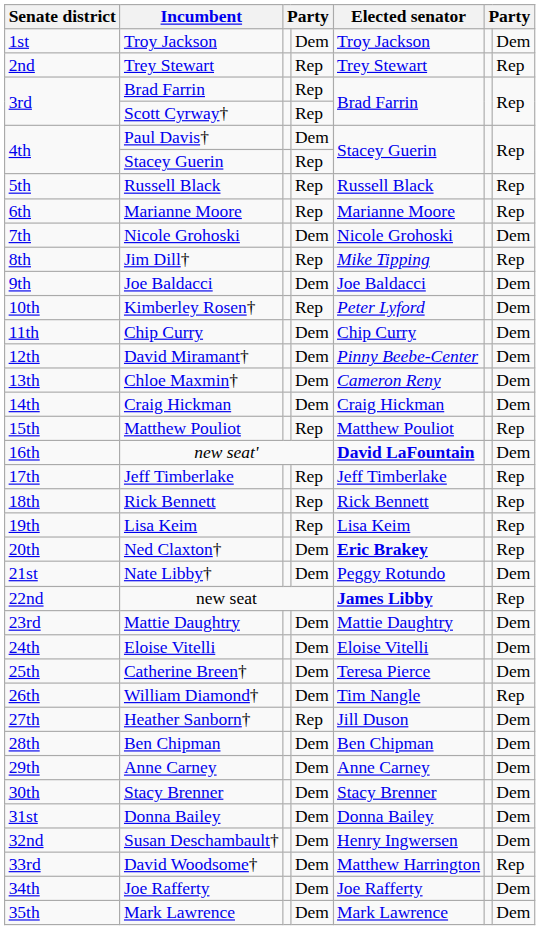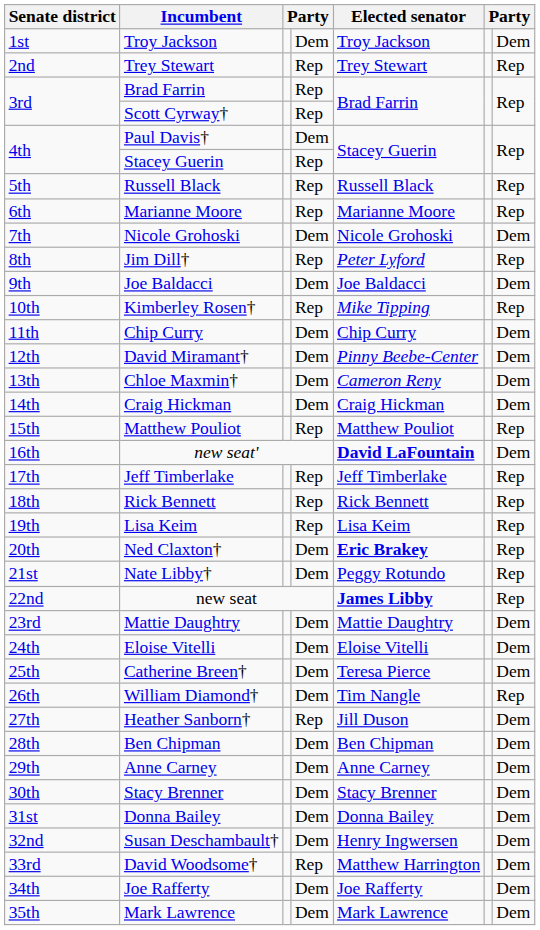Jim Dill† | Elected senator: Mike Tipping -> Peter Lyford
Kimberley Rosen† | Elected senator: Peter Lyford -> Mike Tipping
Kimberley Rosen† | column 7: Dem -> Rep
Nate Libby† | column 7: Dem -> Rep
David Woodsome† | column 4: Dem -> Rep
David Woodsome† | column 7: Rep -> Dem
